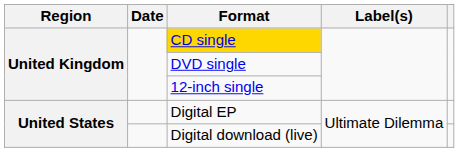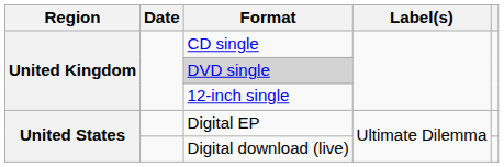CD single | Format: gold background -> no background
DVD single | Format: no background -> lightgrey background
